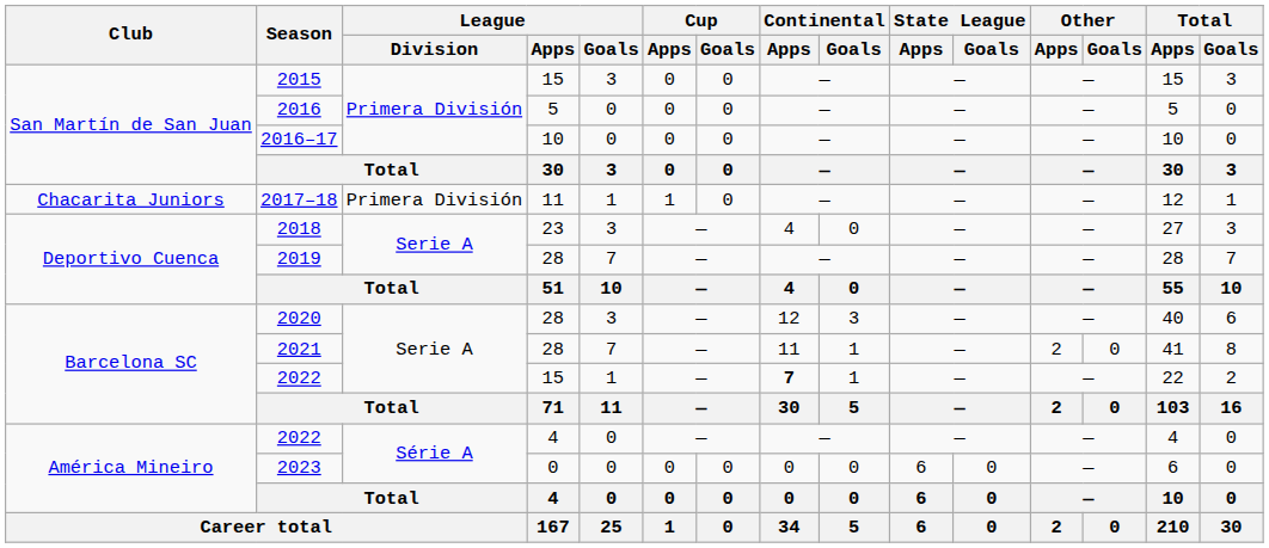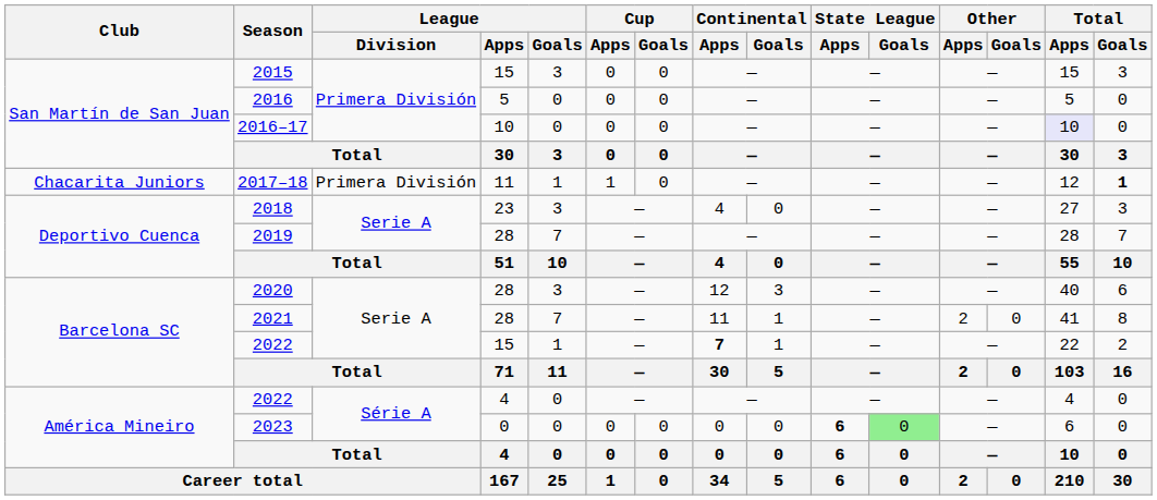2016–17 | Total / Apps: no background -> lavender background
2017–18 | Total / Goals: normal -> bold
2023 | State League / Apps: normal -> bold
2023 | State League / Goals: no background -> lightgreen background
